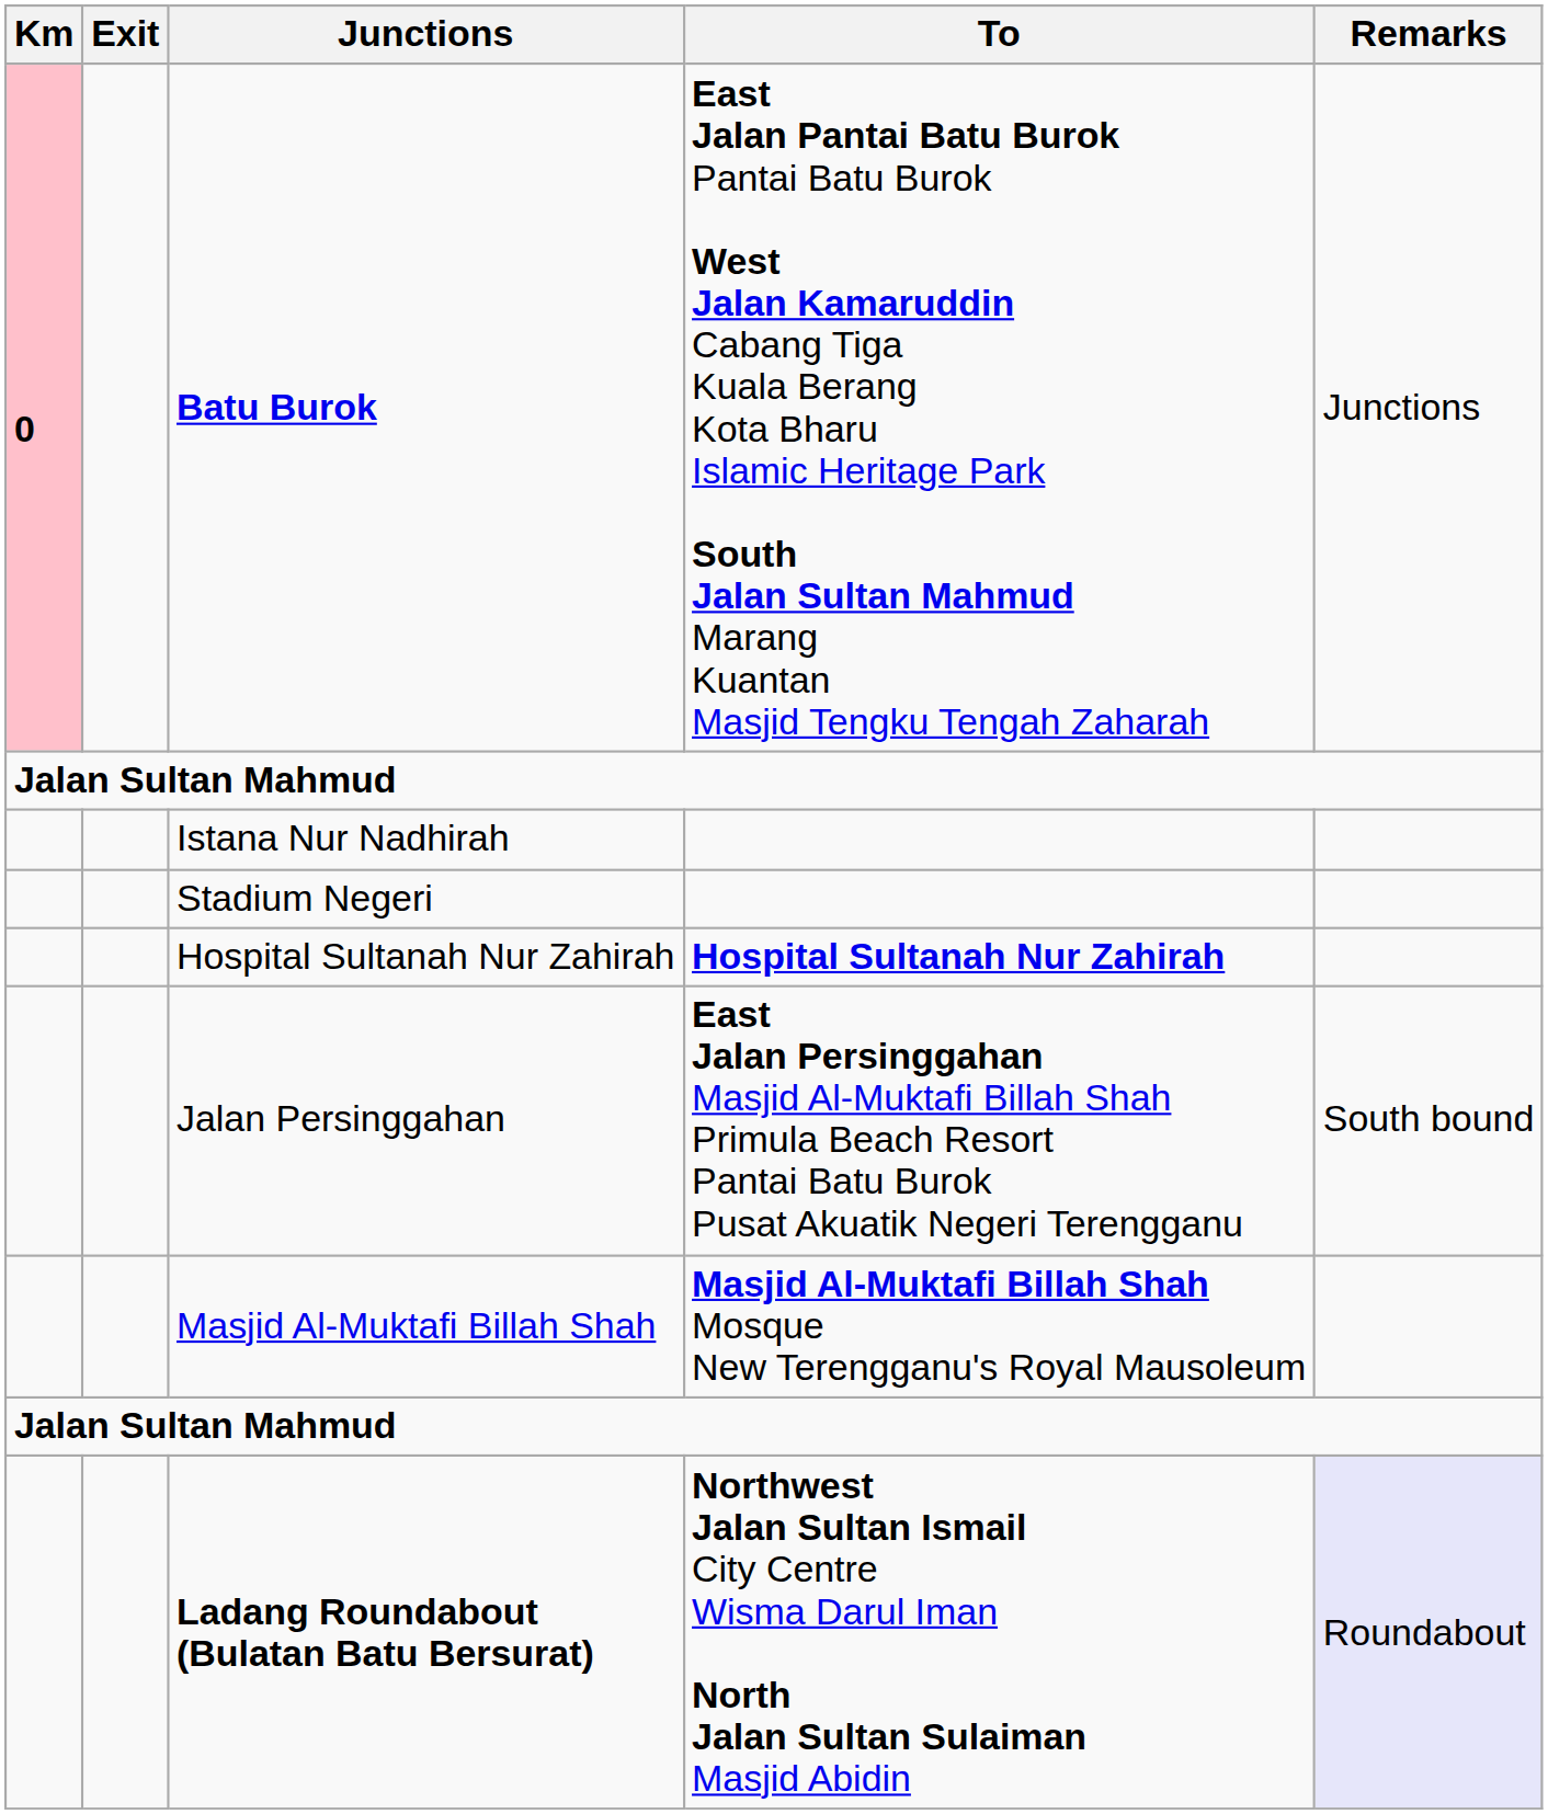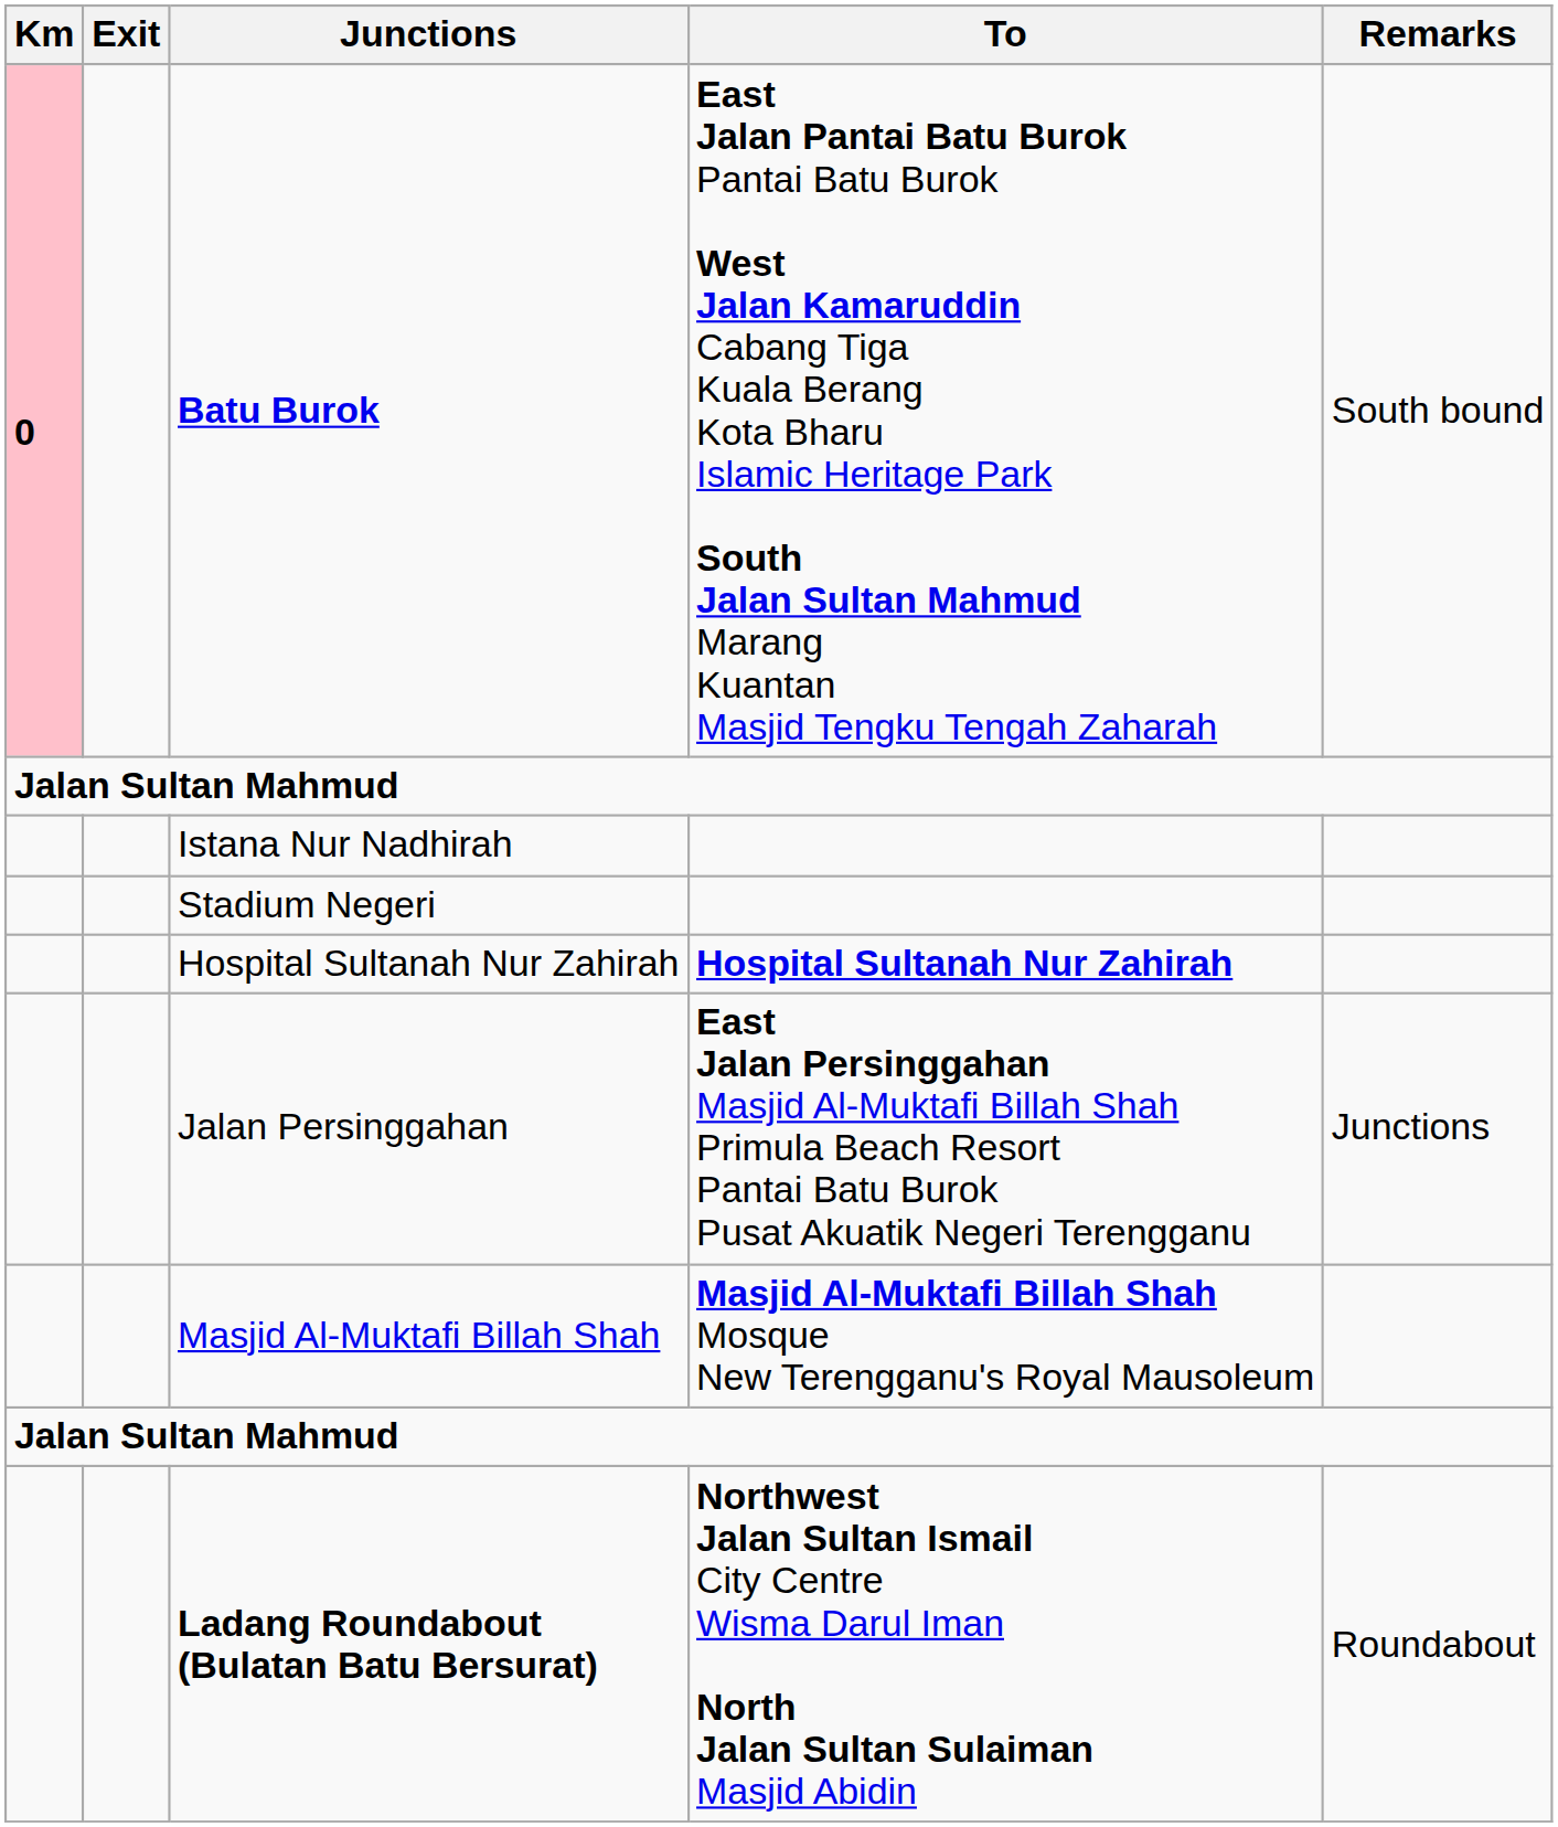Batu Burok | Remarks: Junctions -> South bound
Jalan Persinggahan | Remarks: South bound -> Junctions
Ladang Roundabout (Bulatan Batu Bersurat) | Remarks: lavender background -> no background
